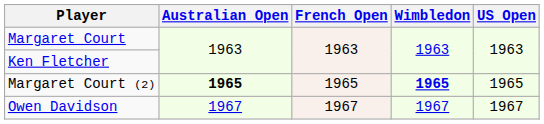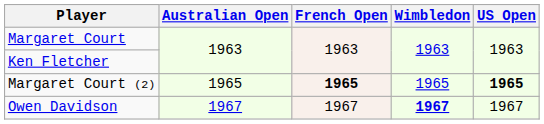Margaret Court (2) | Australian Open: bold -> normal
Margaret Court (2) | French Open: normal -> bold
Margaret Court (2) | Wimbledon: bold -> normal
Margaret Court (2) | US Open: normal -> bold
Owen Davidson | Wimbledon: normal -> bold
